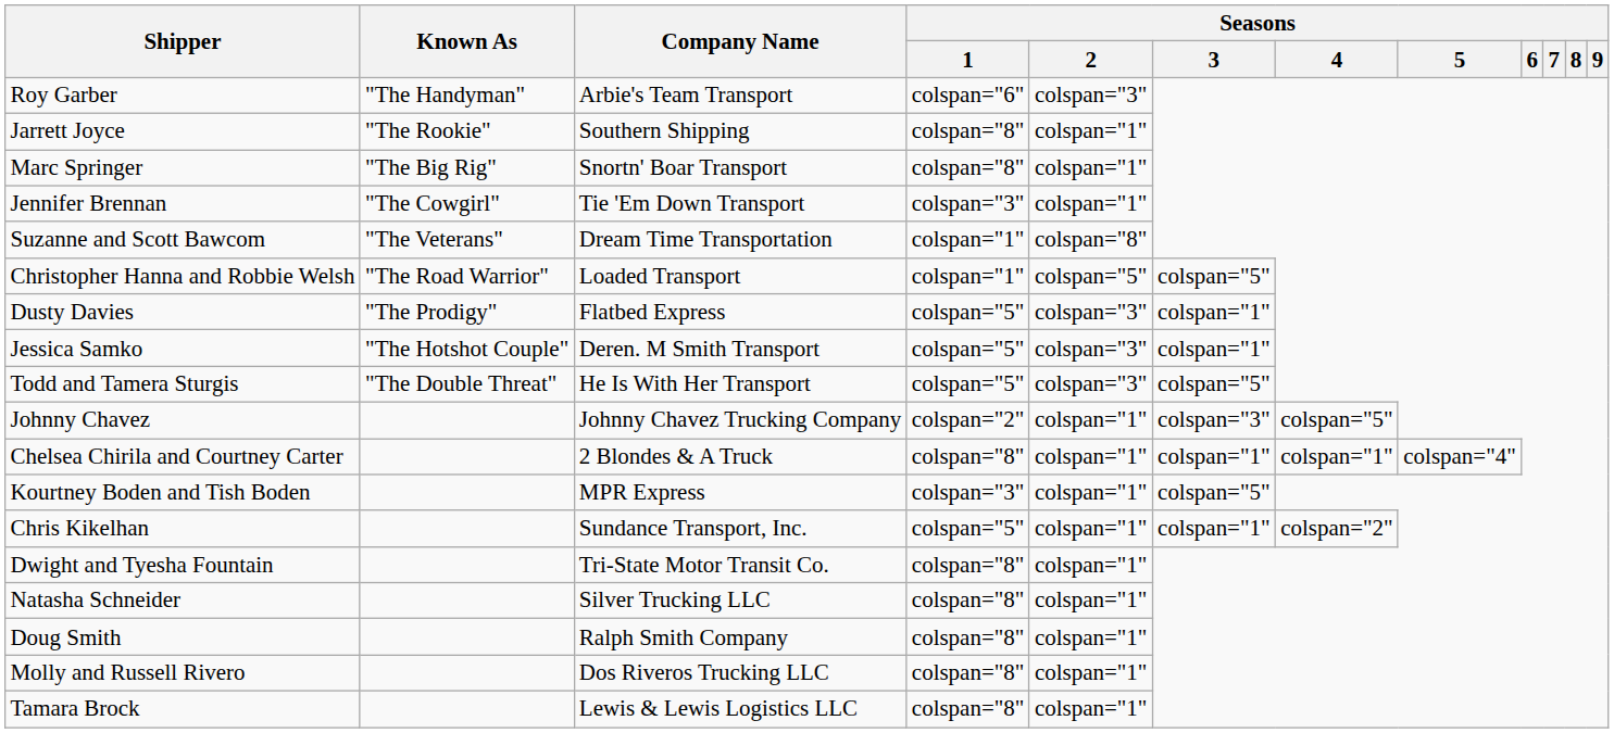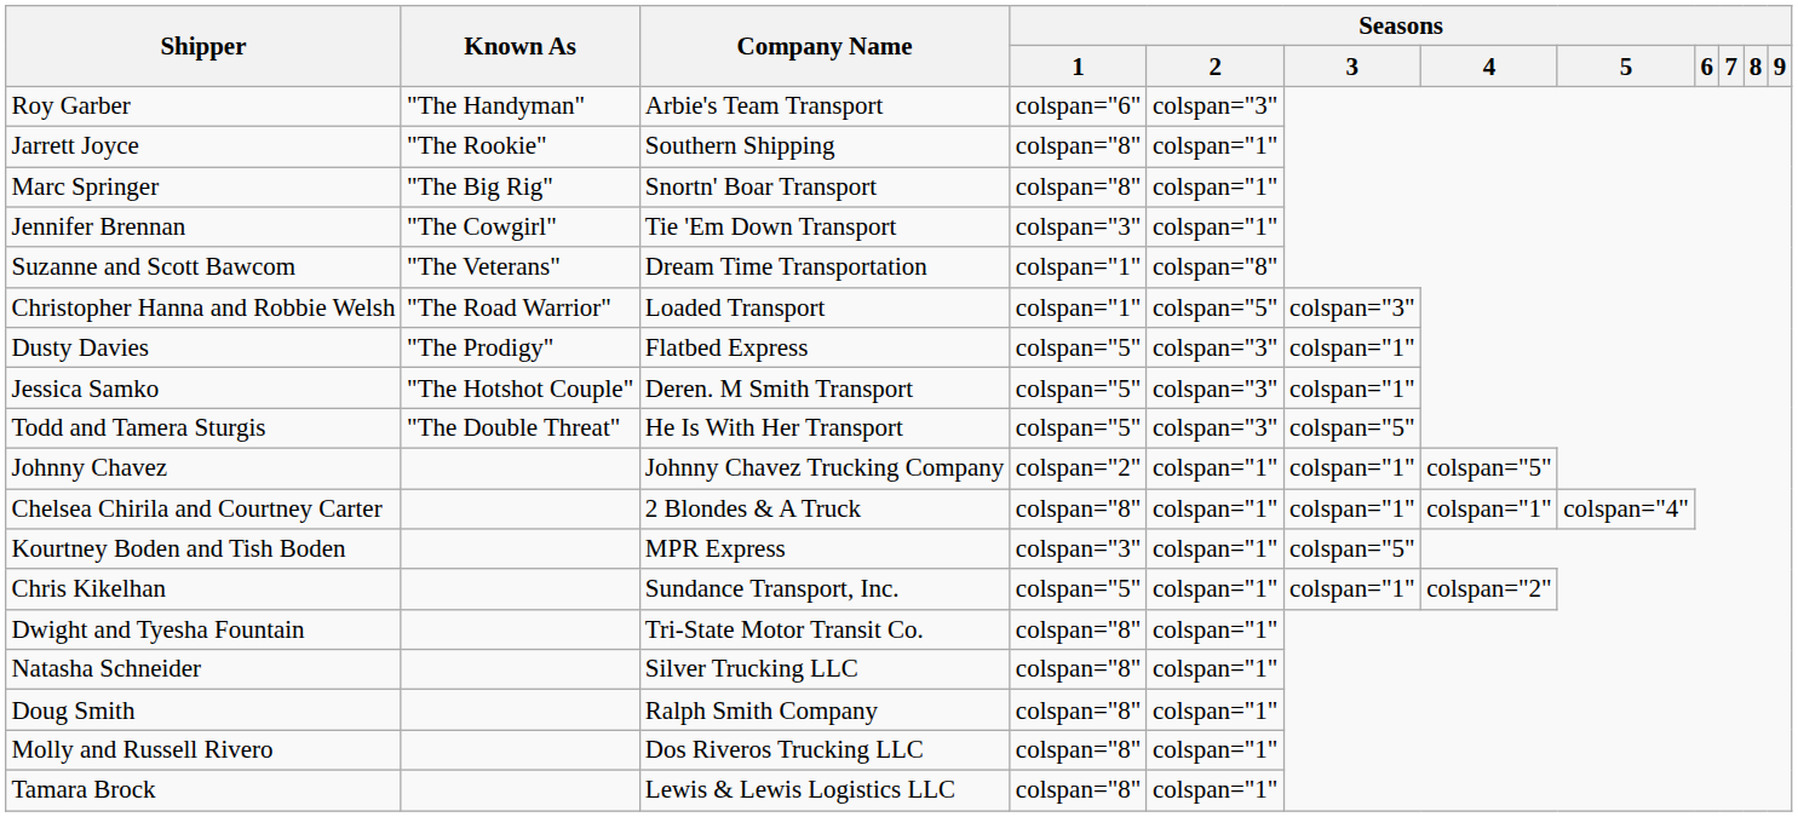Christopher Hanna and Robbie Welsh | Seasons / 3: colspan="5" -> colspan="3"
Johnny Chavez | Seasons / 3: colspan="3" -> colspan="1"
